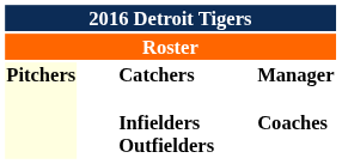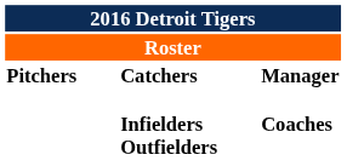Pitchers | column 1: lightyellow background -> no background
